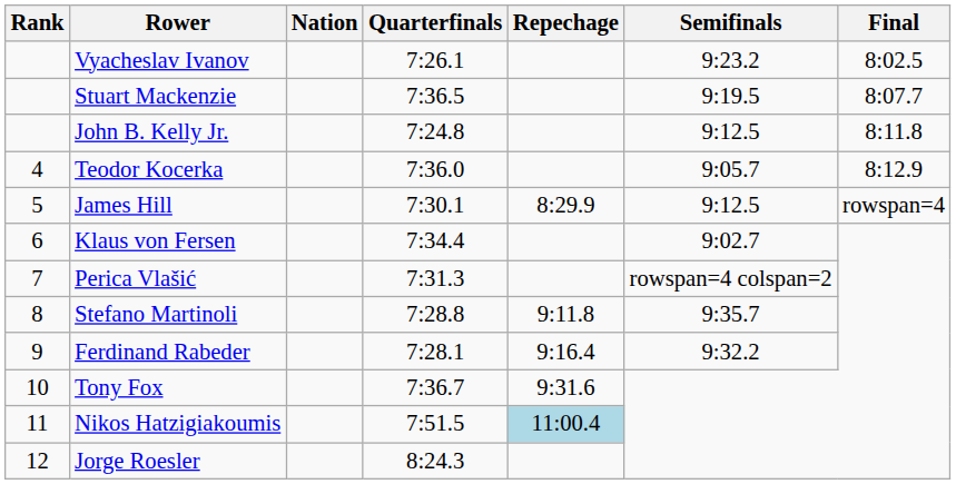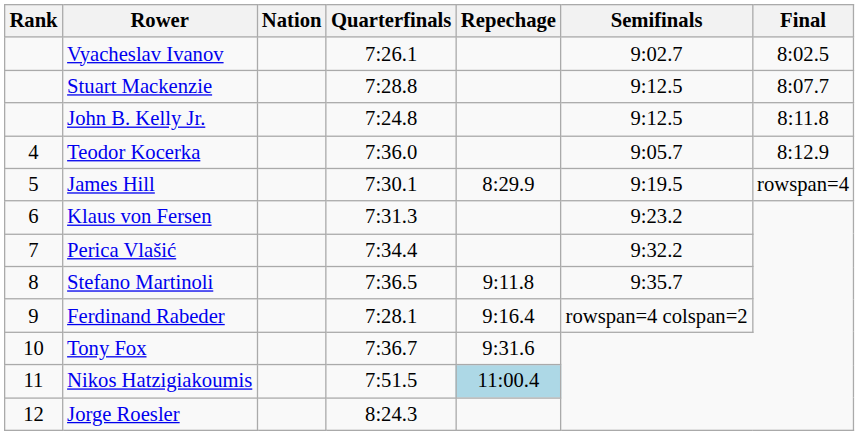Vyacheslav Ivanov | Semifinals: 9:23.2 -> 9:02.7
Stuart Mackenzie | Quarterfinals: 7:36.5 -> 7:28.8
Stuart Mackenzie | Semifinals: 9:19.5 -> 9:12.5
James Hill | Semifinals: 9:12.5 -> 9:19.5
Klaus von Fersen | Quarterfinals: 7:34.4 -> 7:31.3
Klaus von Fersen | Semifinals: 9:02.7 -> 9:23.2
Perica Vlašić | Quarterfinals: 7:31.3 -> 7:34.4
Perica Vlašić | Semifinals: rowspan=4 colspan=2 -> 9:32.2
Stefano Martinoli | Quarterfinals: 7:28.8 -> 7:36.5
Ferdinand Rabeder | Semifinals: 9:32.2 -> rowspan=4 colspan=2
